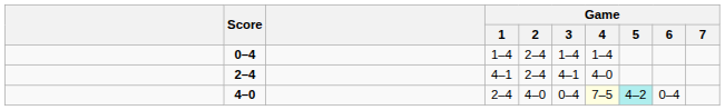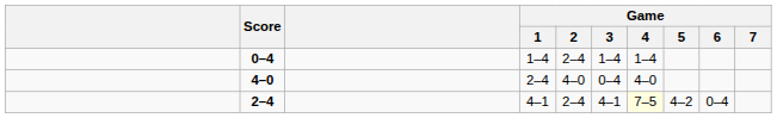row 4 | Score: 2–4 -> 4–0
row 4 | Game / 1: 4–1 -> 2–4
row 4 | Game / 2: 2–4 -> 4–0
row 4 | Game / 3: 4–1 -> 0–4
row 5 | Score: 4–0 -> 2–4
row 5 | Game / 1: 2–4 -> 4–1
row 5 | Game / 2: 4–0 -> 2–4
row 5 | Game / 3: 0–4 -> 4–1
row 5 | Game / 5: paleturquoise background -> no background
